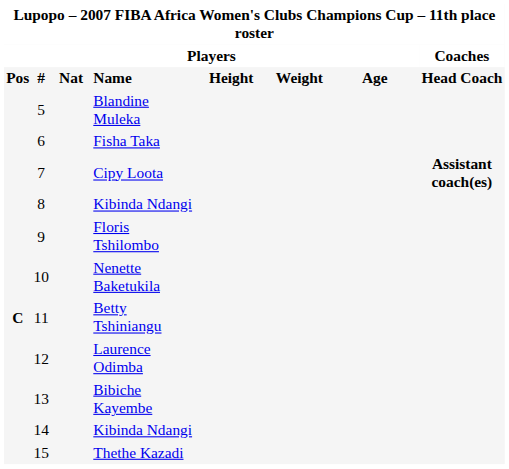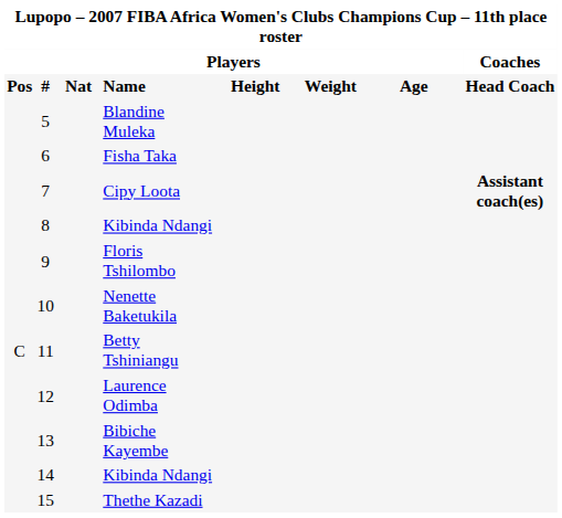Betty Tshiniangu | column 1: bold -> normal
